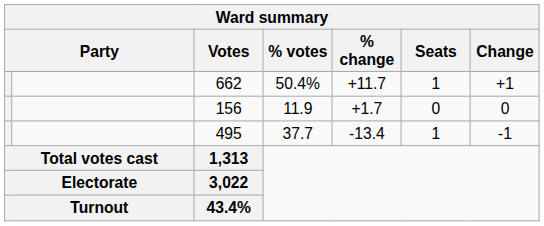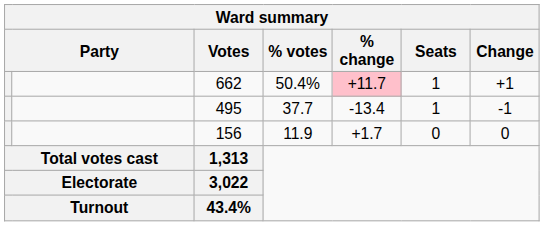662 | % change: no background -> pink background
rows swapped: 495 <-> 156
